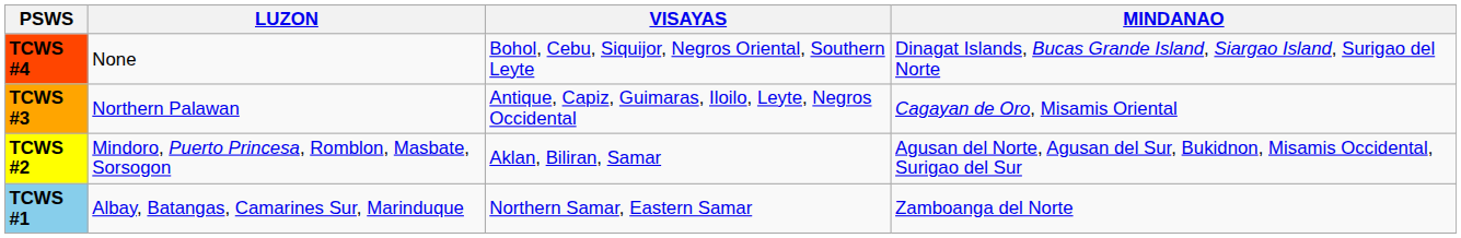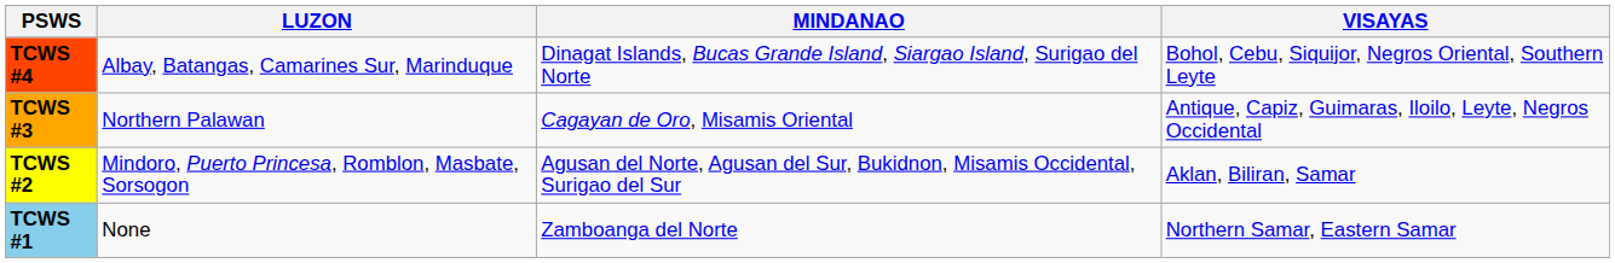columns swapped: VISAYAS <-> MINDANAO
TCWS #4 | LUZON: None -> Albay, Batangas, Camarines Sur, Marinduque
TCWS #1 | LUZON: Albay, Batangas, Camarines Sur, Marinduque -> None
